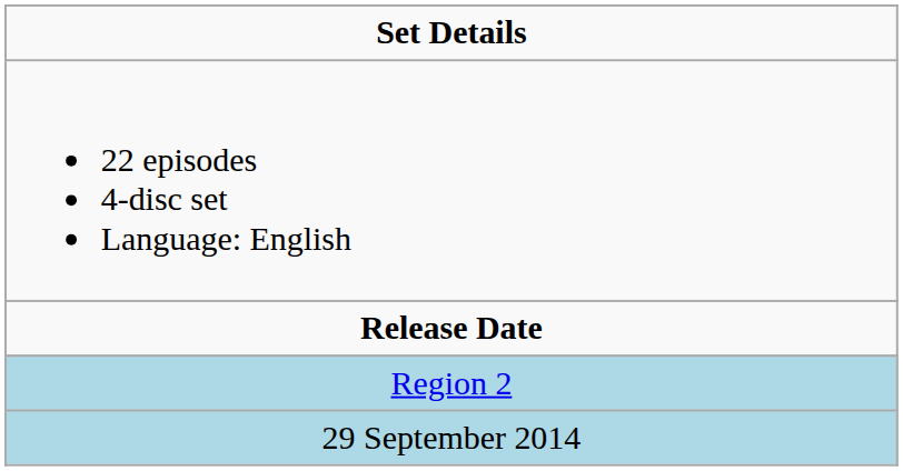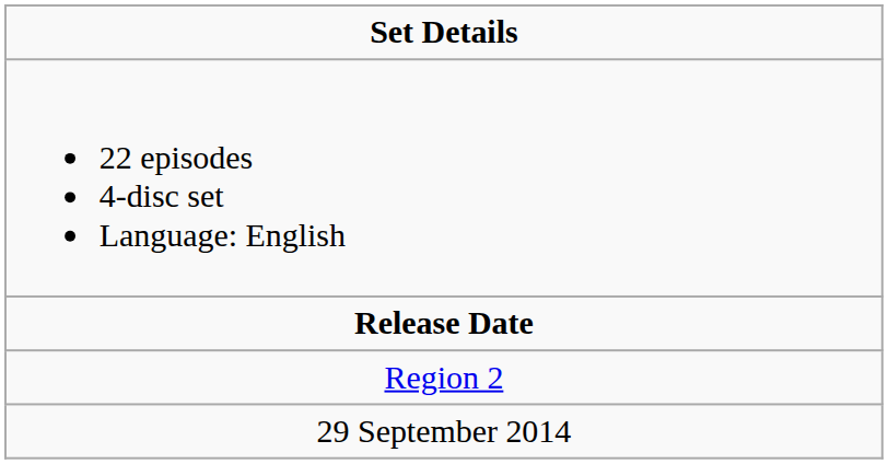Region 2 | column 1: lightblue background -> no background
29 September 2014 | column 1: lightblue background -> no background
